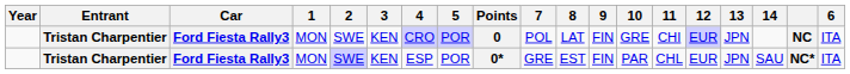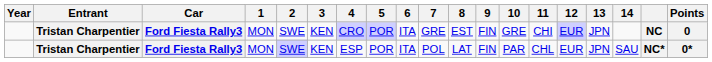columns swapped: 6 <-> Points
row 2 | 7: POL -> GRE
row 2 | 8: LAT -> EST
row 3 | 7: GRE -> POL
row 3 | 8: EST -> LAT
